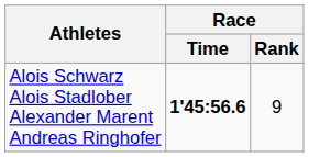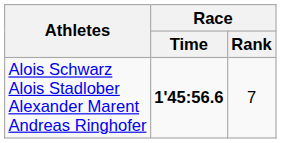row 3 | Race / Rank: 9 -> 7
